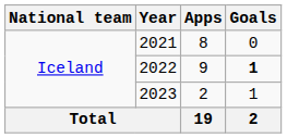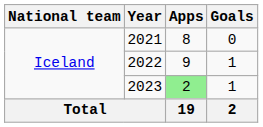2022 | Goals: bold -> normal
2023 | Apps: no background -> lightgreen background
